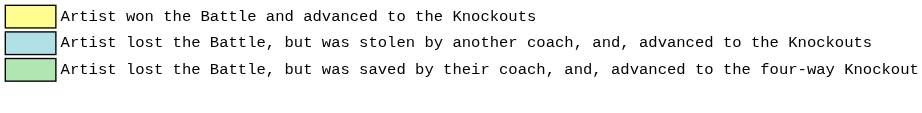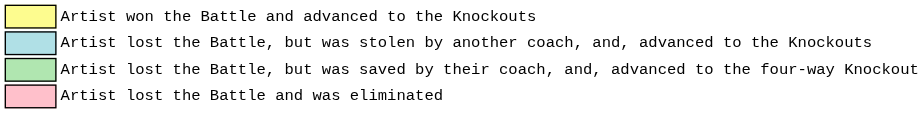+ row: Artist lost the Battle and was eliminated
